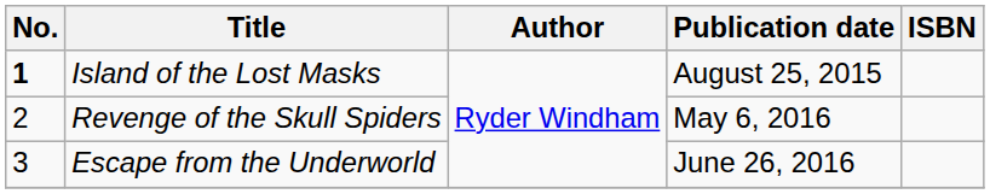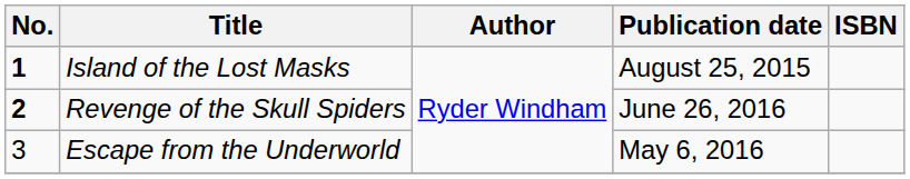Revenge of the Skull Spiders | No.: normal -> bold
Revenge of the Skull Spiders | Publication date: May 6, 2016 -> June 26, 2016
Escape from the Underworld | Publication date: June 26, 2016 -> May 6, 2016
